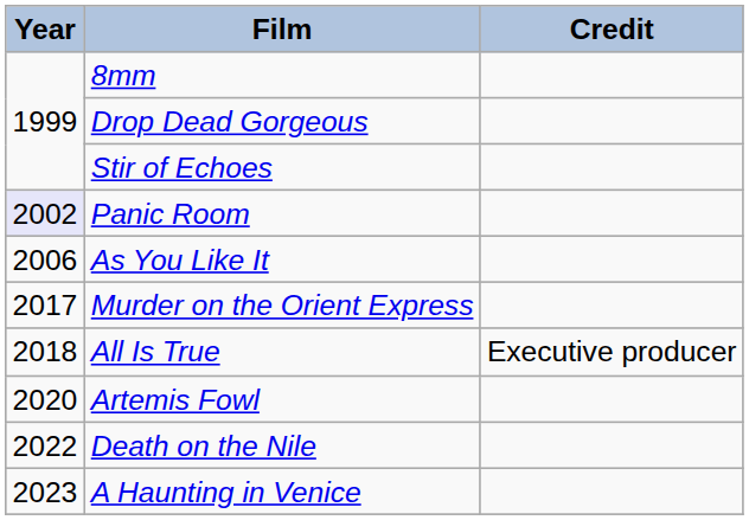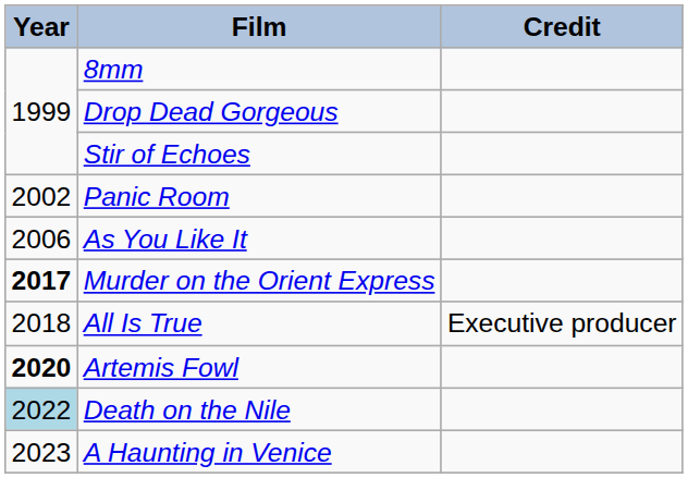Panic Room | Year: lavender background -> no background
Murder on the Orient Express | Year: normal -> bold
Artemis Fowl | Year: normal -> bold
Death on the Nile | Year: no background -> lightblue background
